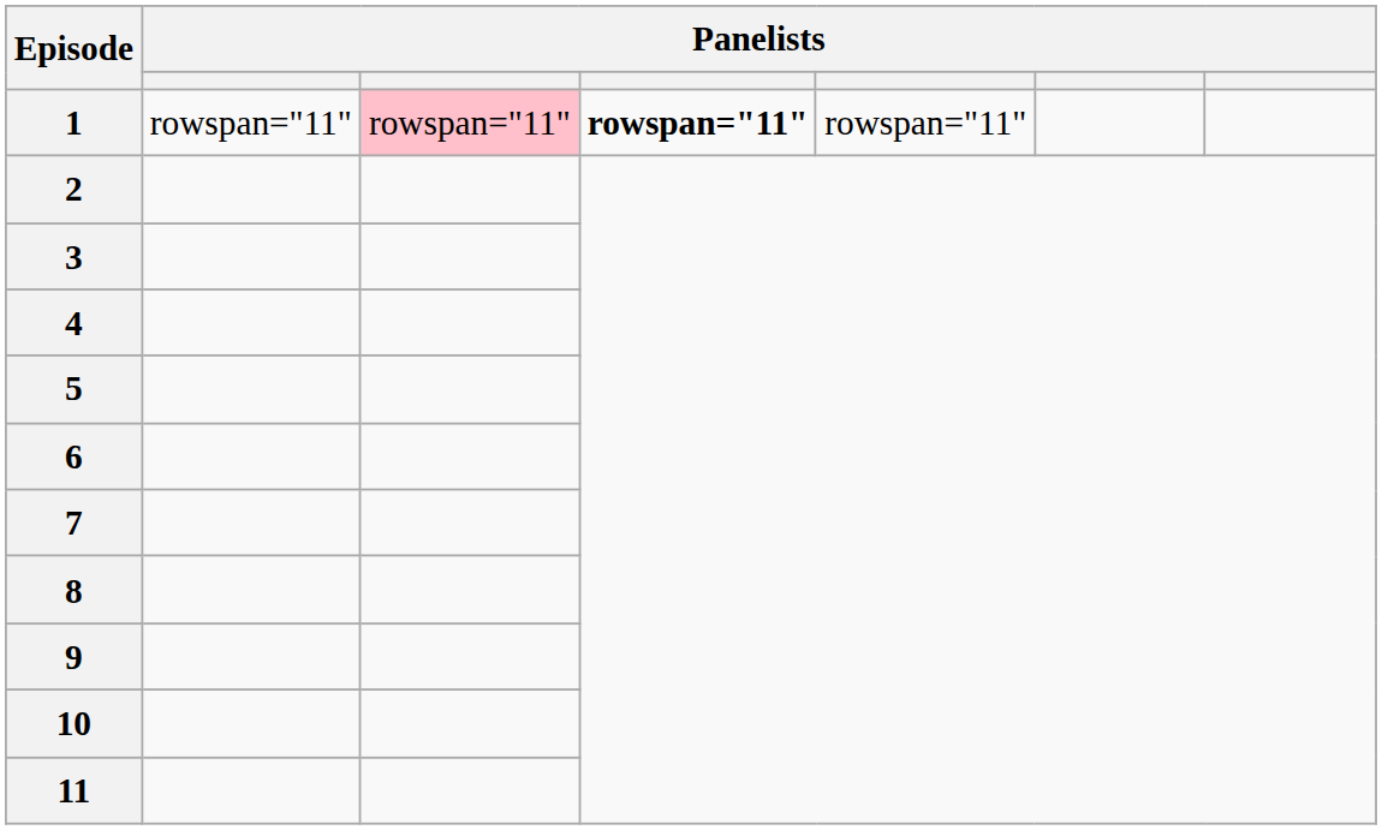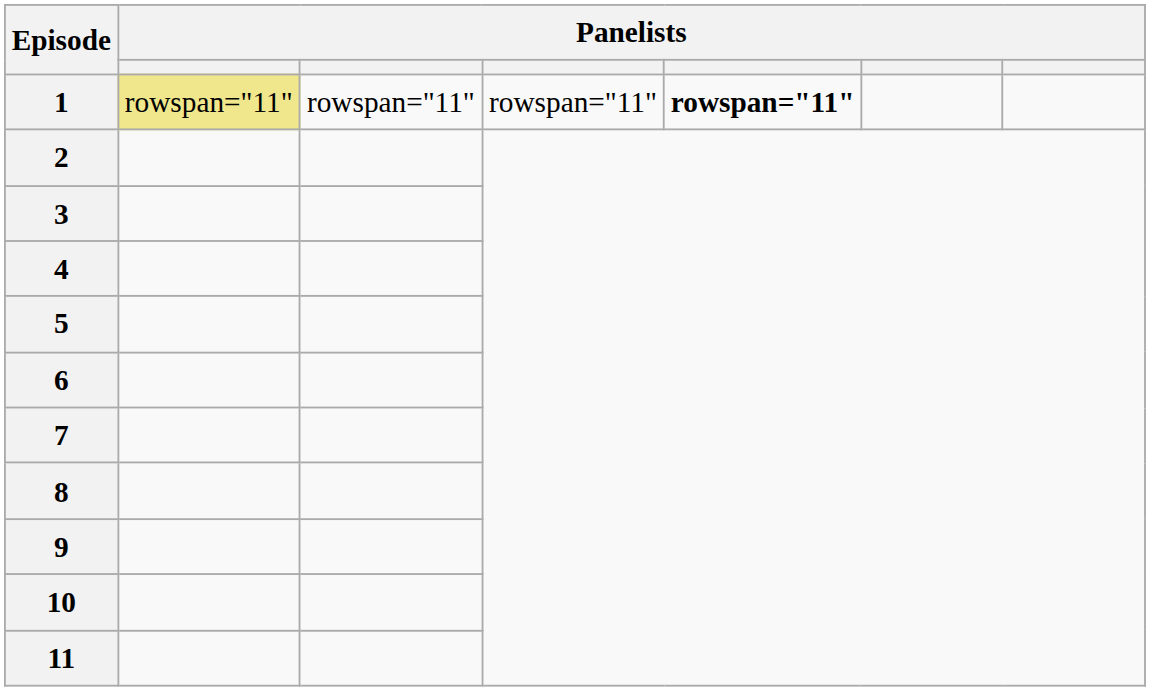1 | column 2: no background -> khaki background
1 | column 3: pink background -> no background
1 | column 4: bold -> normal
1 | column 5: normal -> bold
